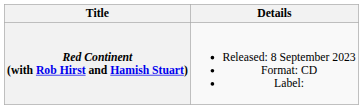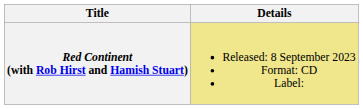Red Continent (with Rob Hirst and Hamish Stuart) | Details: no background -> khaki background
